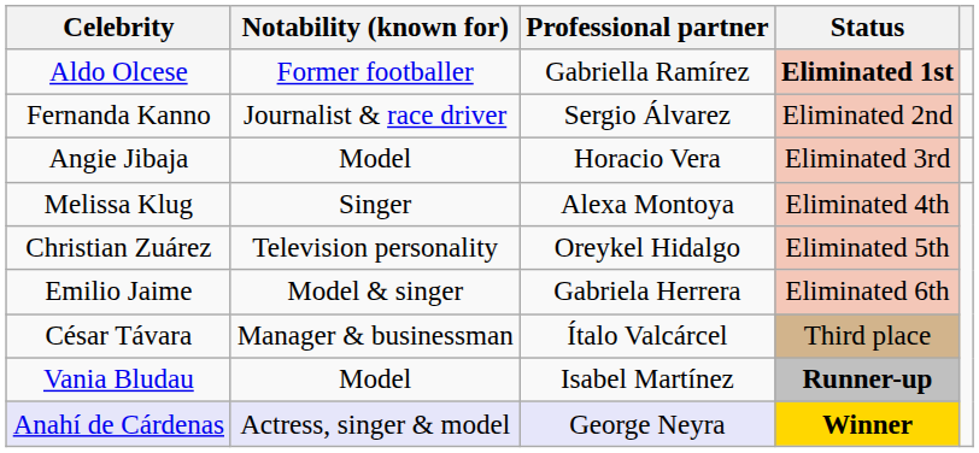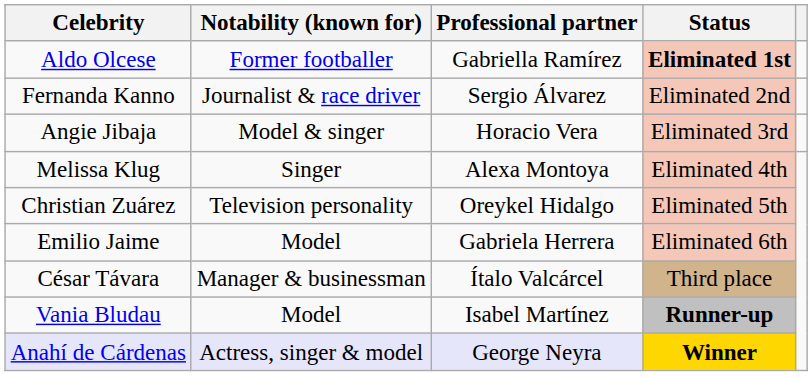Angie Jibaja | Notability (known for): Model -> Model & singer
Emilio Jaime | Notability (known for): Model & singer -> Model
